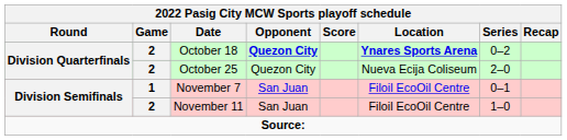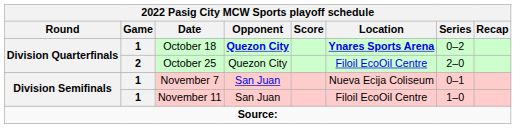October 18 | Game: 2 -> 1
October 25 | Location: Nueva Ecija Coliseum -> Filoil EcoOil Centre
November 7 | Location: Filoil EcoOil Centre -> Nueva Ecija Coliseum
November 11 | Game: 2 -> 1
